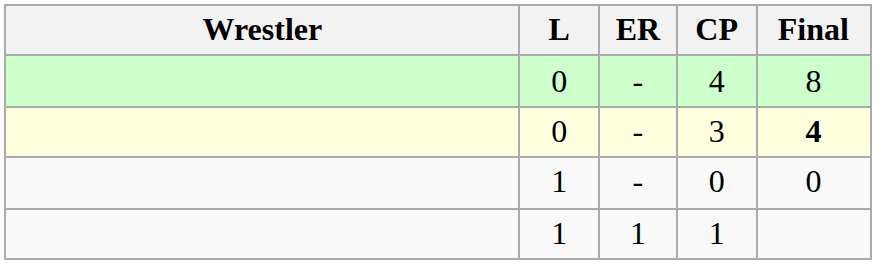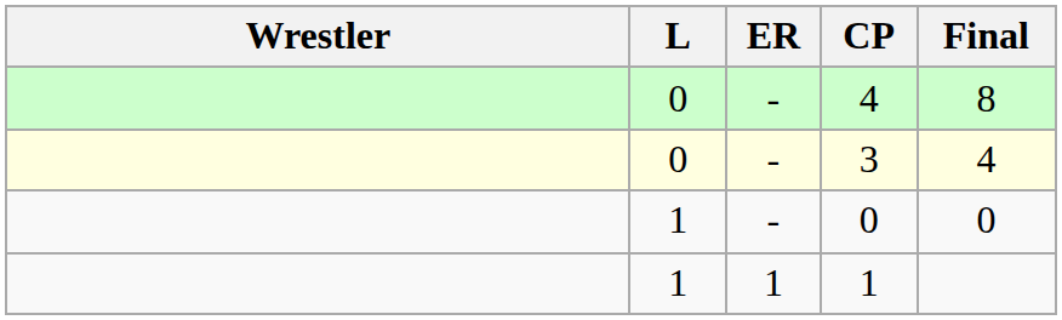3 | Final: bold -> normal
